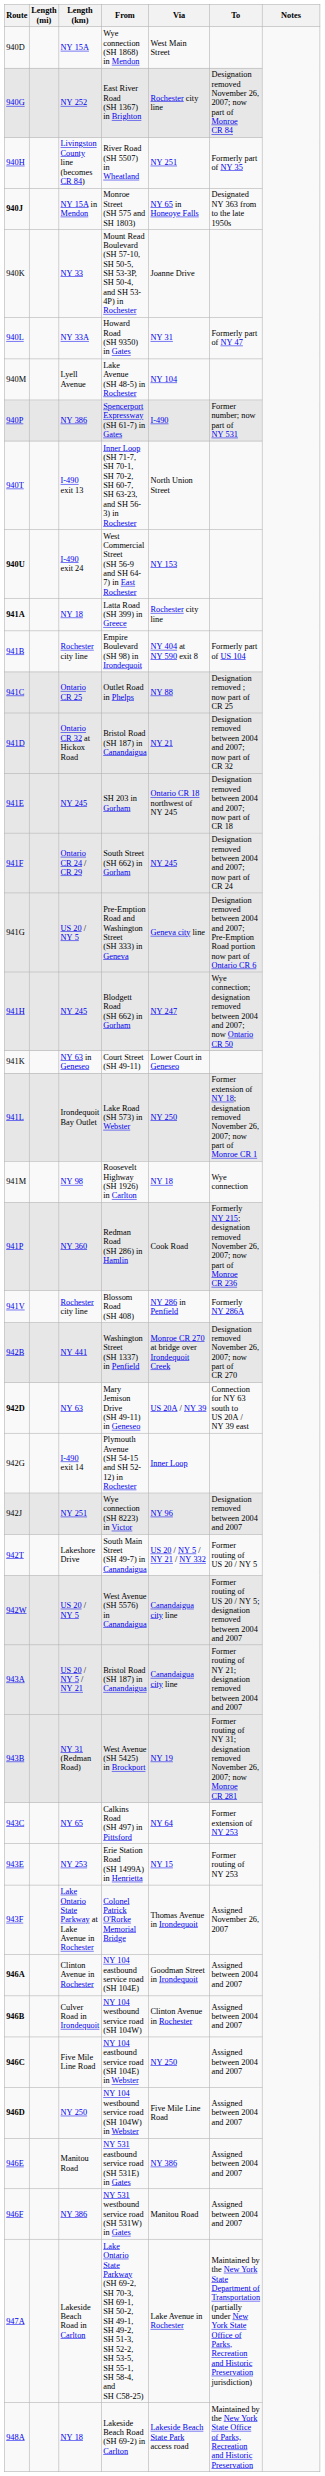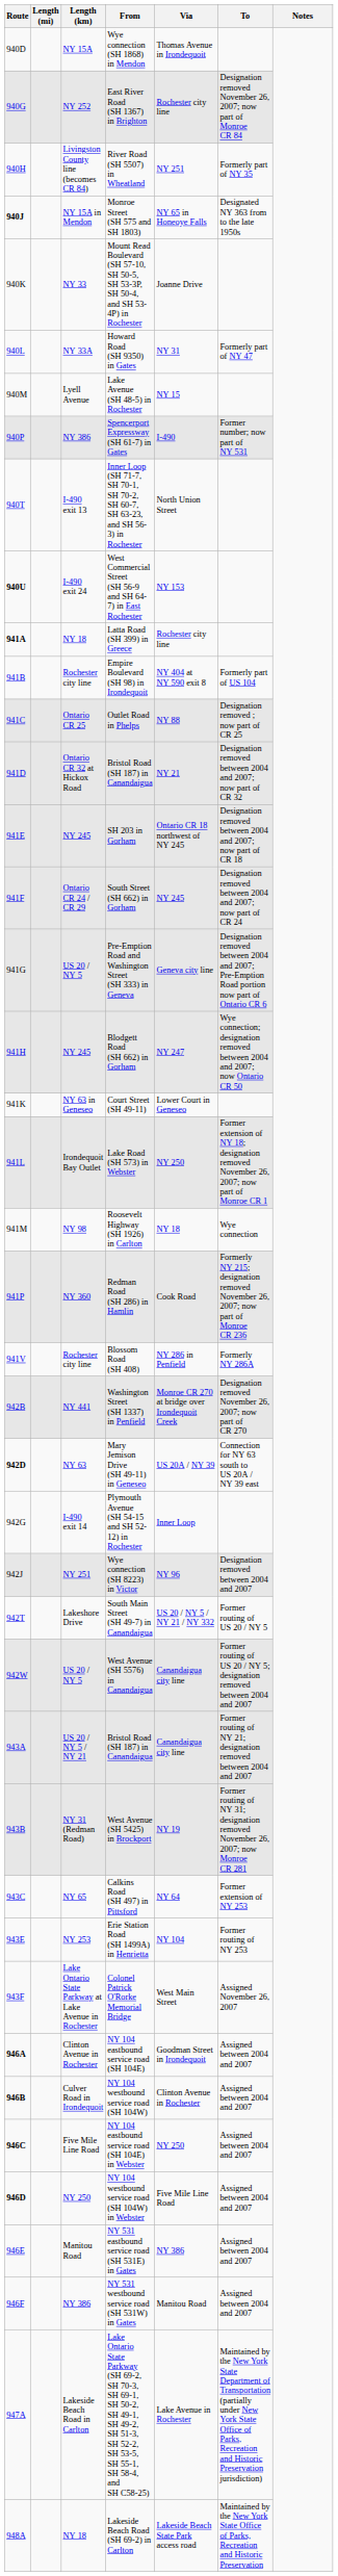Wye connection (SH 1868) in Mendon | Via: West Main Street -> Thomas Avenue in Irondequoit
Lake Avenue (SH 48-5) in Rochester | Via: NY 104 -> NY 15
Erie Station Road (SH 1499A) in Henrietta | Via: NY 15 -> NY 104
Colonel Patrick O'Rorke Memorial Bridge | Via: Thomas Avenue in Irondequoit -> West Main Street
